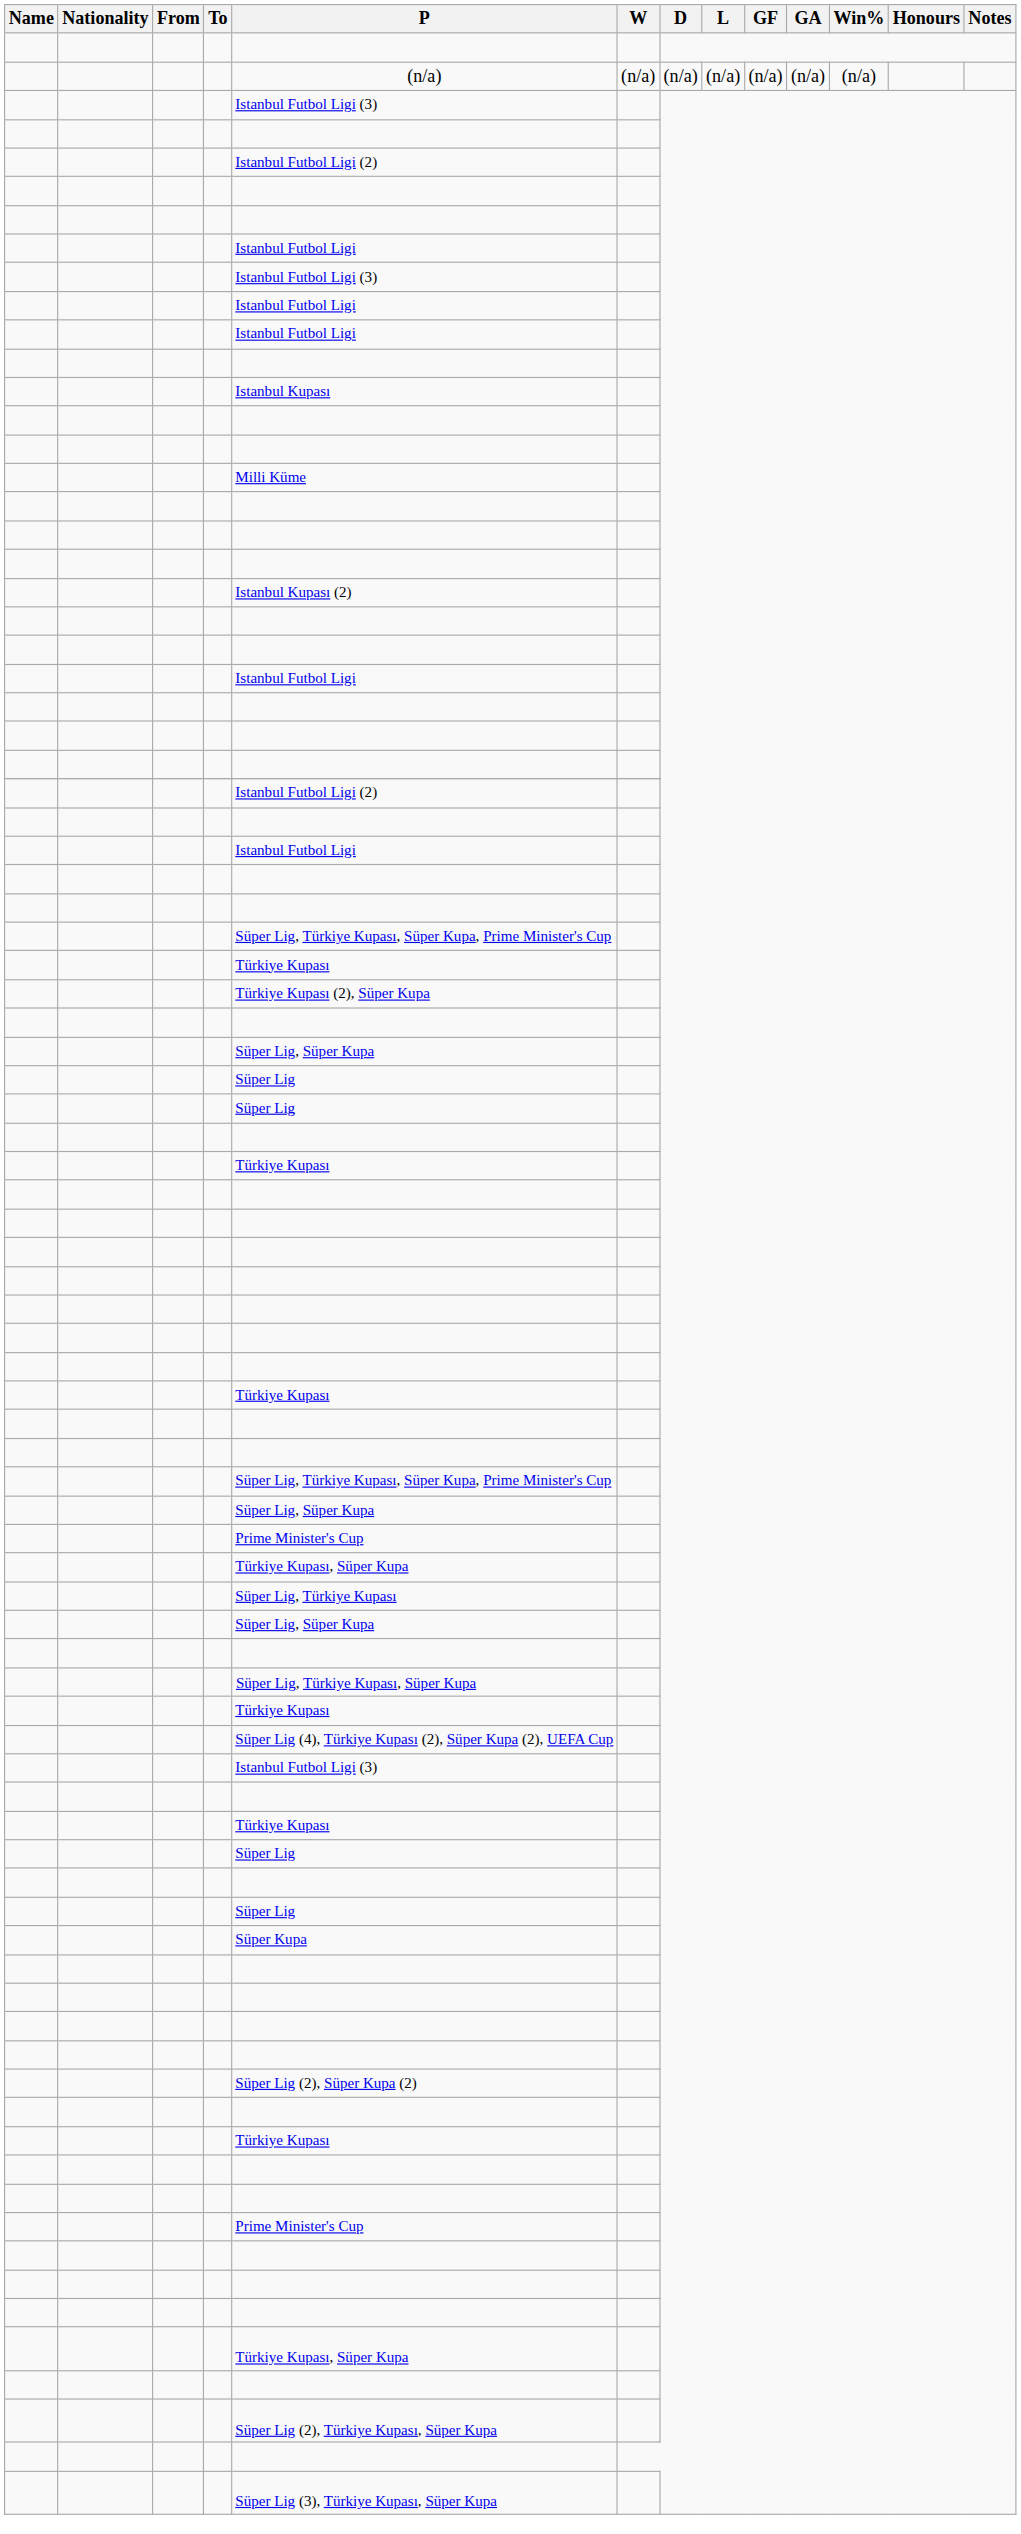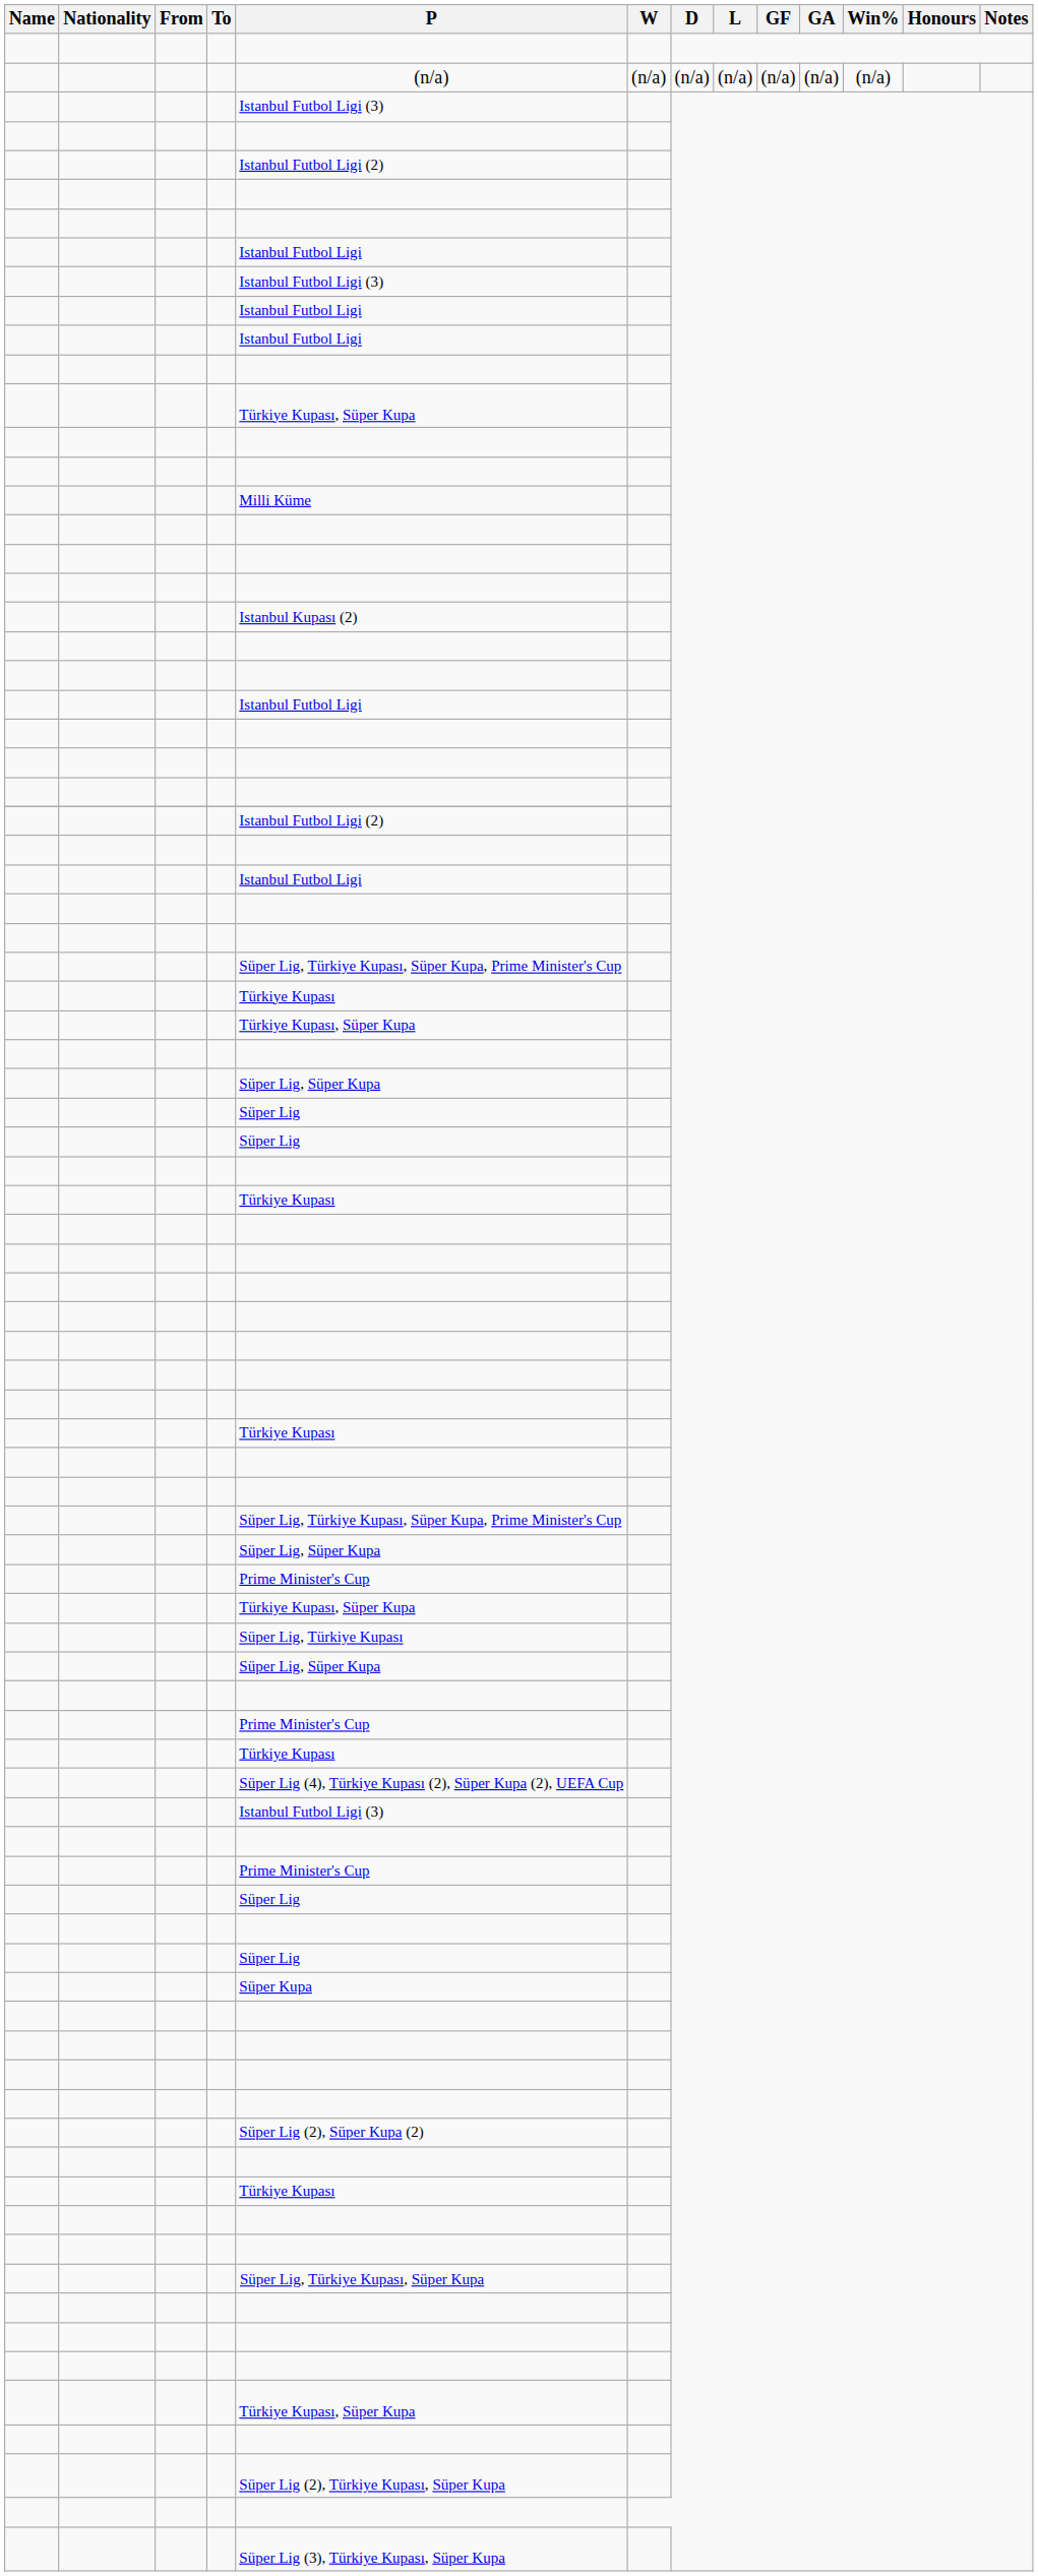row 14 | P: Istanbul Kupası -> Türkiye Kupası, Süper Kupa
row 35 | P: Türkiye Kupası (2), Süper Kupa -> Türkiye Kupası, Süper Kupa
row 59 | P: Süper Lig, Türkiye Kupası, Süper Kupa -> Prime Minister's Cup
row 64 | P: Türkiye Kupası -> Prime Minister's Cup
row 78 | P: Prime Minister's Cup -> Süper Lig, Türkiye Kupası, Süper Kupa
